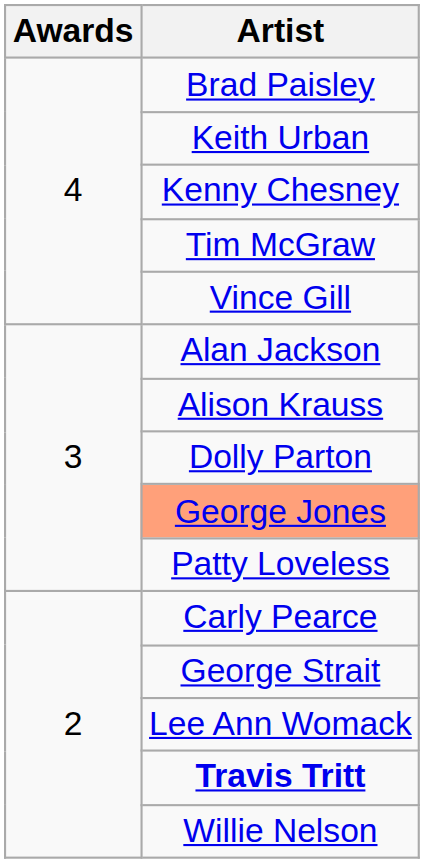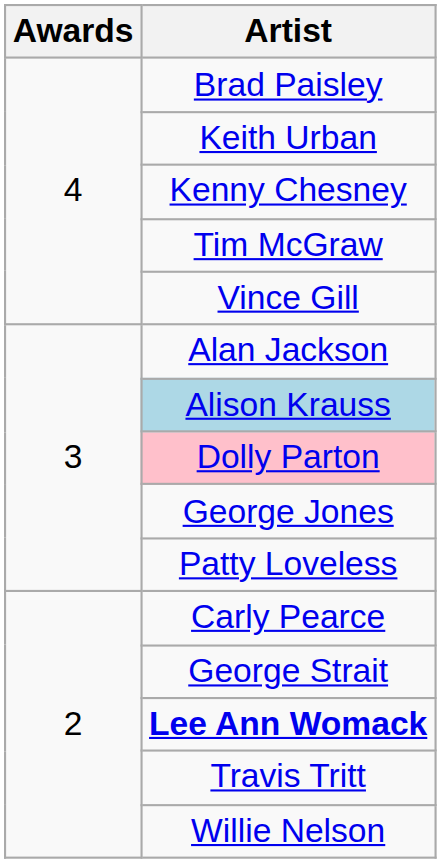Alison Krauss | Artist: no background -> lightblue background
Dolly Parton | Artist: no background -> pink background
George Jones | Artist: lightsalmon background -> no background
Lee Ann Womack | Artist: normal -> bold
Travis Tritt | Artist: bold -> normal
